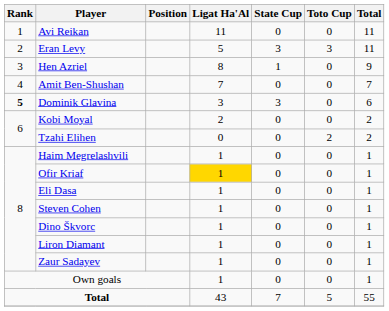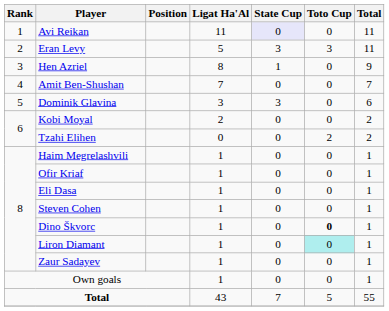Avi Reikan | State Cup: no background -> lavender background
Dominik Glavina | Rank: bold -> normal
Ofir Kriaf | Ligat Ha'Al: gold background -> no background
Dino Škvorc | Toto Cup: normal -> bold
Liron Diamant | Toto Cup: no background -> paleturquoise background
